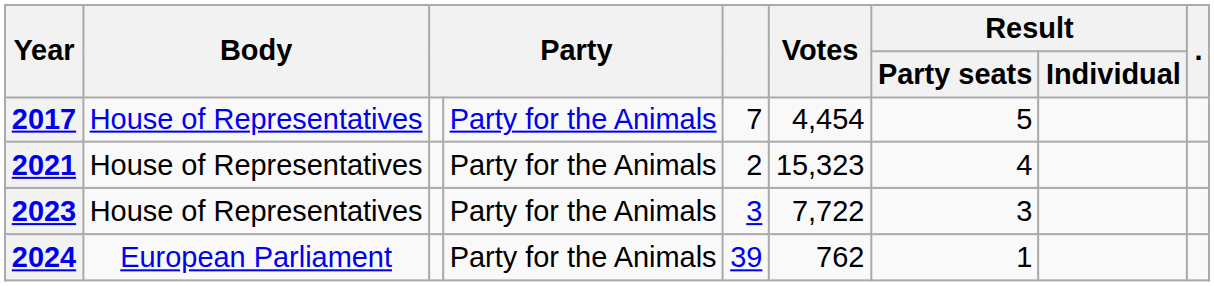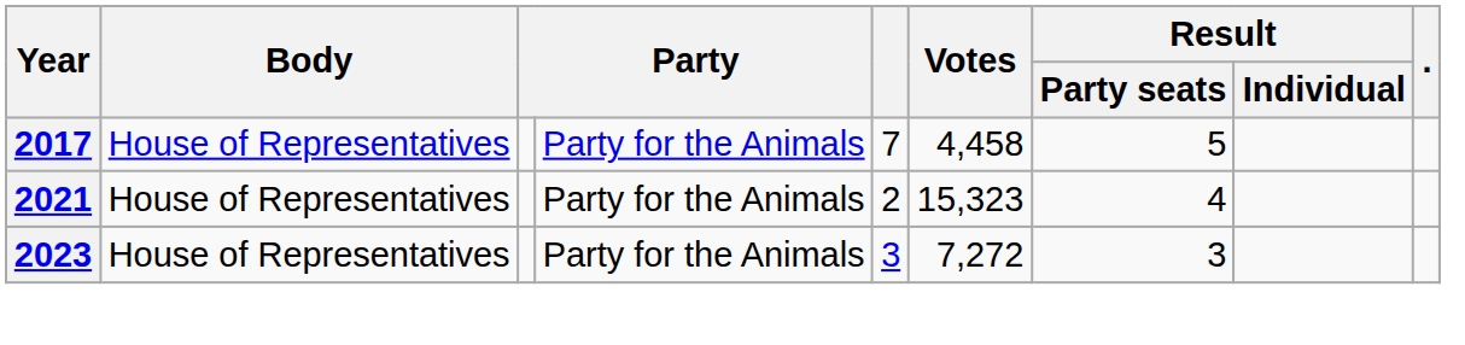2017 | Votes: 4,454 -> 4,458
2023 | Votes: 7,722 -> 7,272
- row: 2024 | European Parliament | Party for the Animals | 39 | 762 | 1
